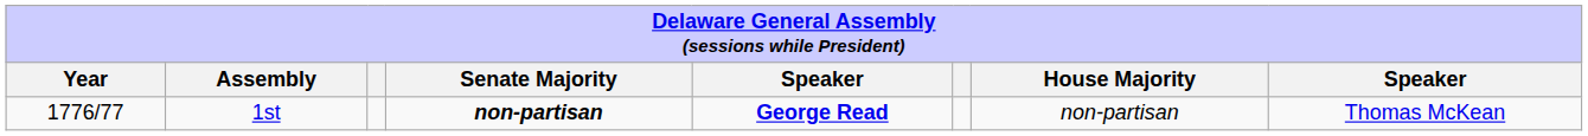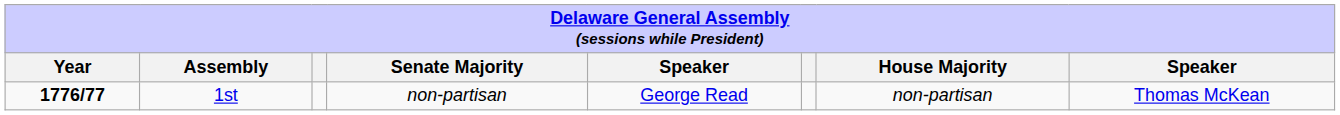1st | Year: normal -> bold
1st | Senate Majority: bold -> normal
1st | column 5: bold -> normal
